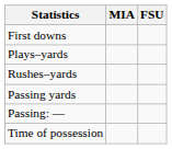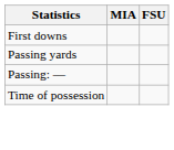- row: Plays–yards
- row: Rushes–yards
